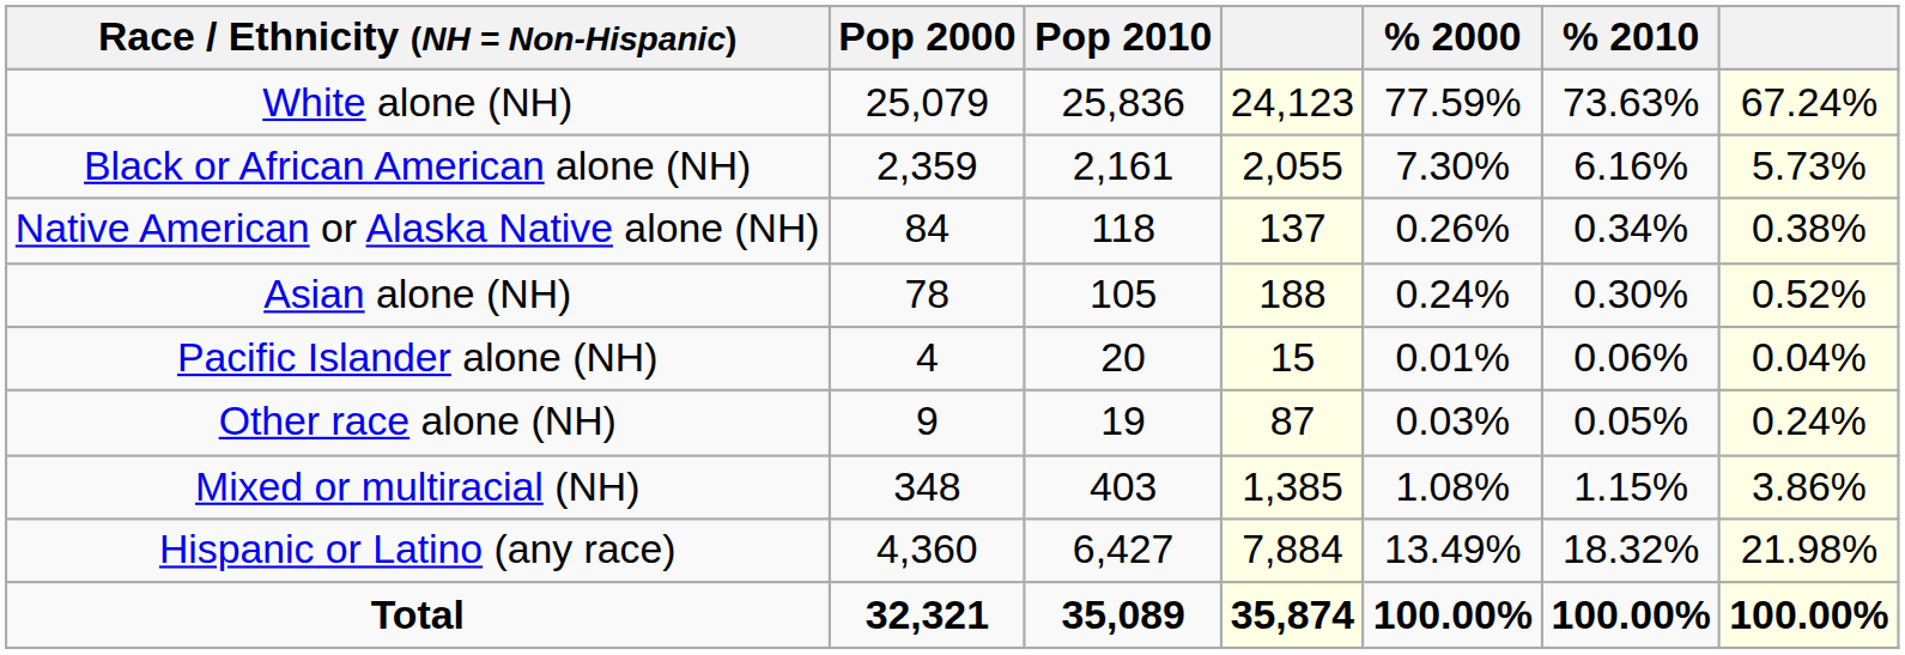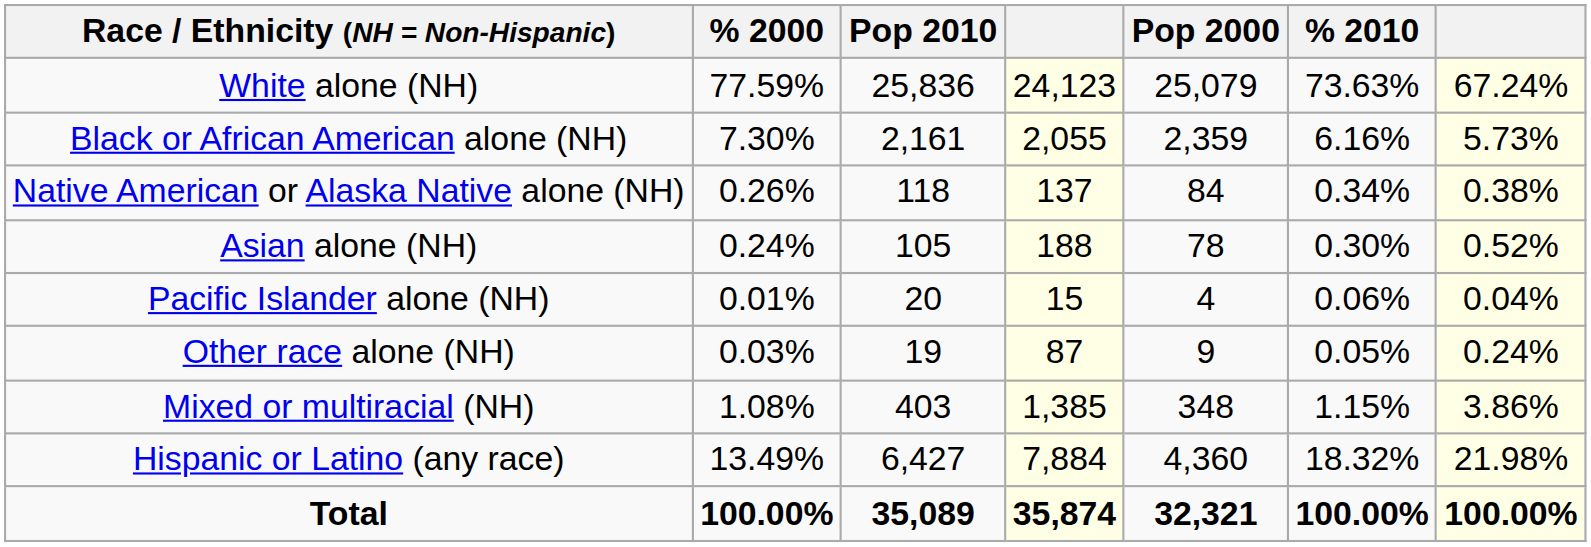columns swapped: Pop 2000 <-> % 2000
